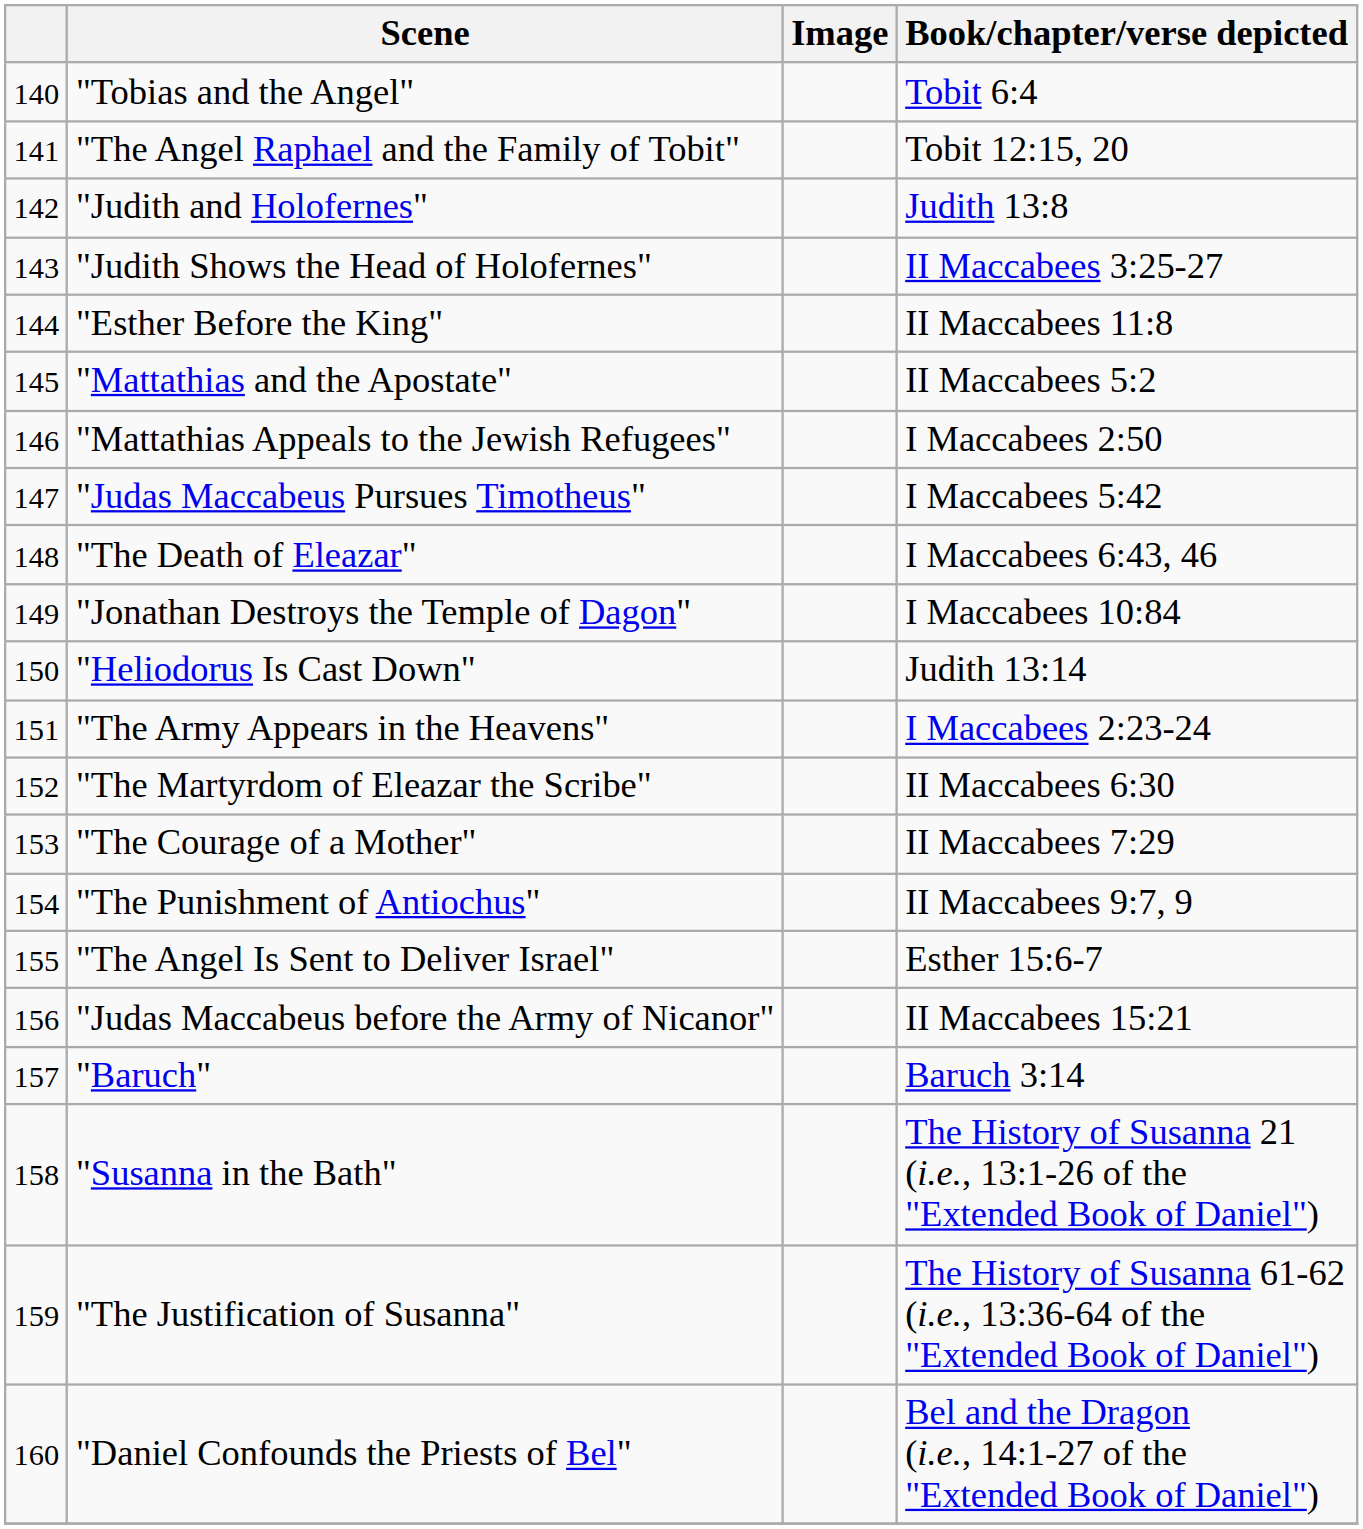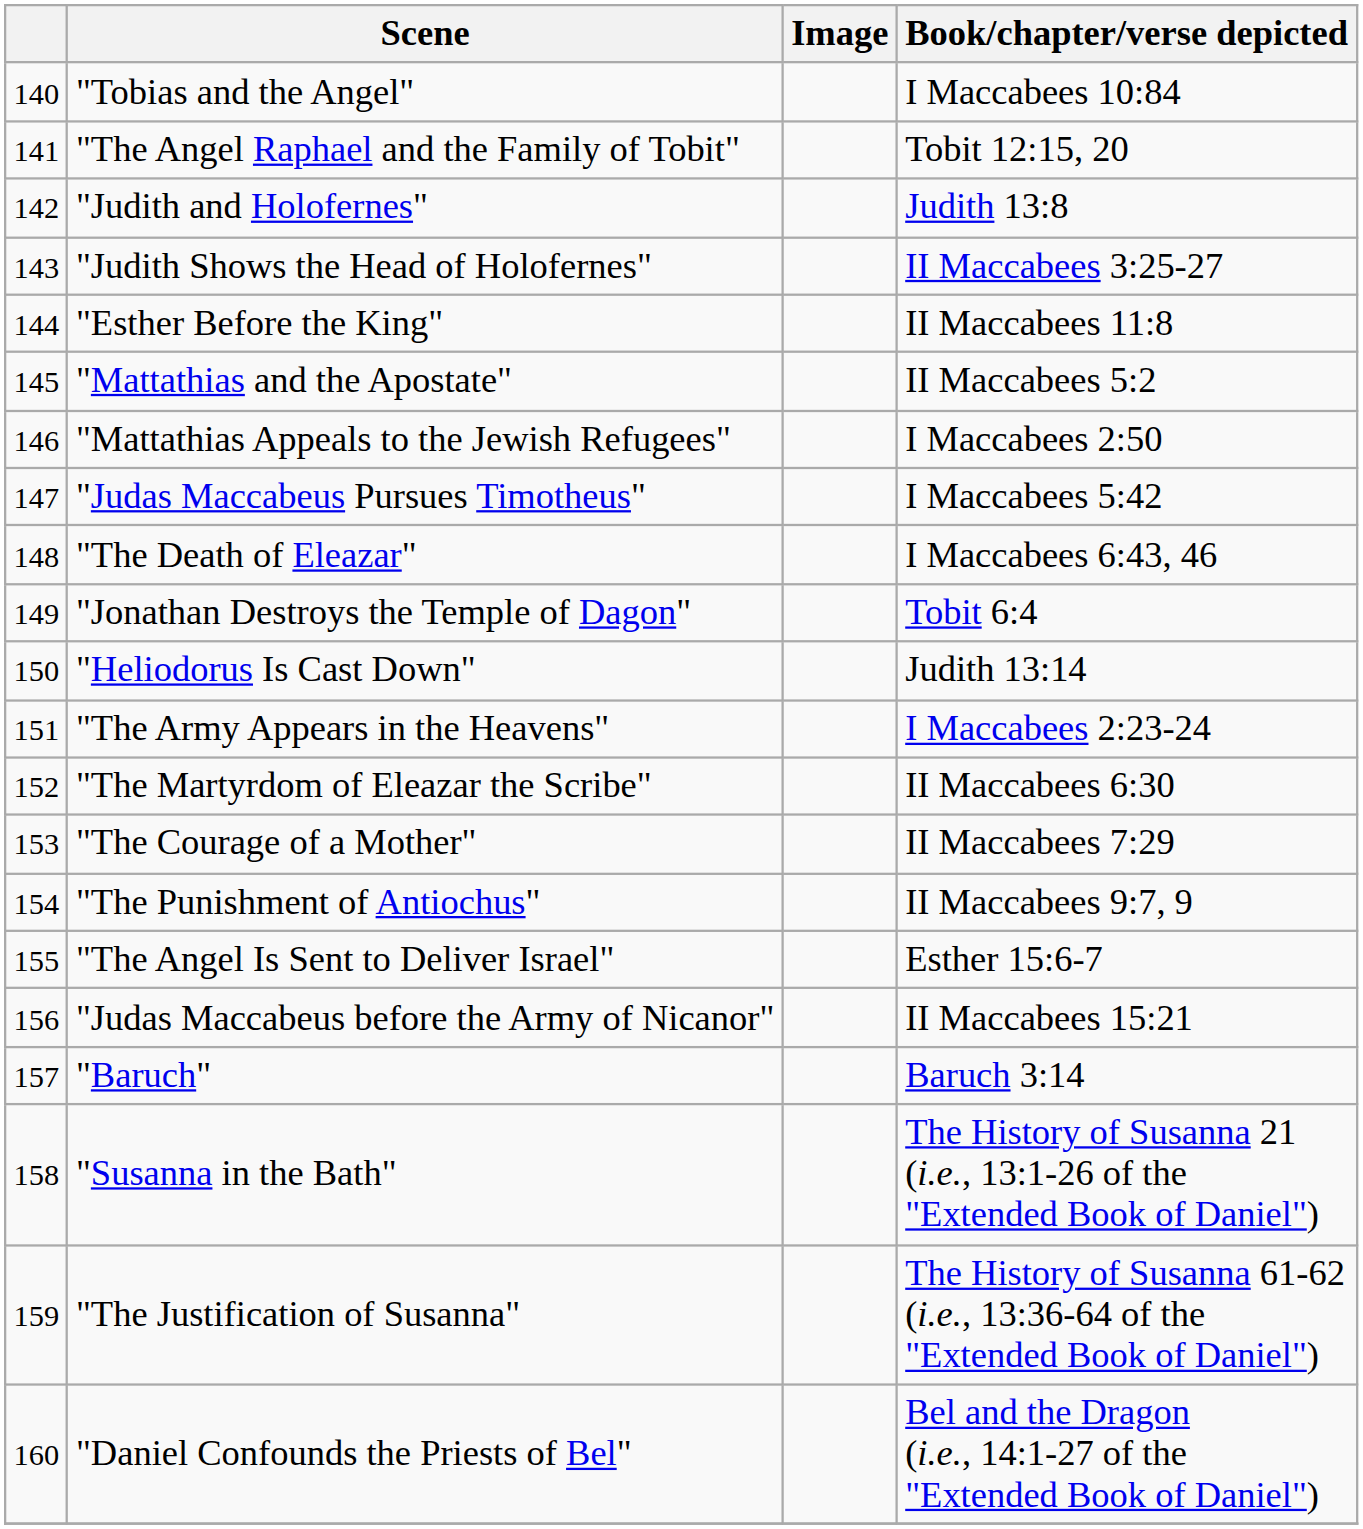"Tobias and the Angel" | Book/chapter/verse depicted: Tobit 6:4 -> I Maccabees 10:84
"Jonathan Destroys the Temple of Dagon" | Book/chapter/verse depicted: I Maccabees 10:84 -> Tobit 6:4
